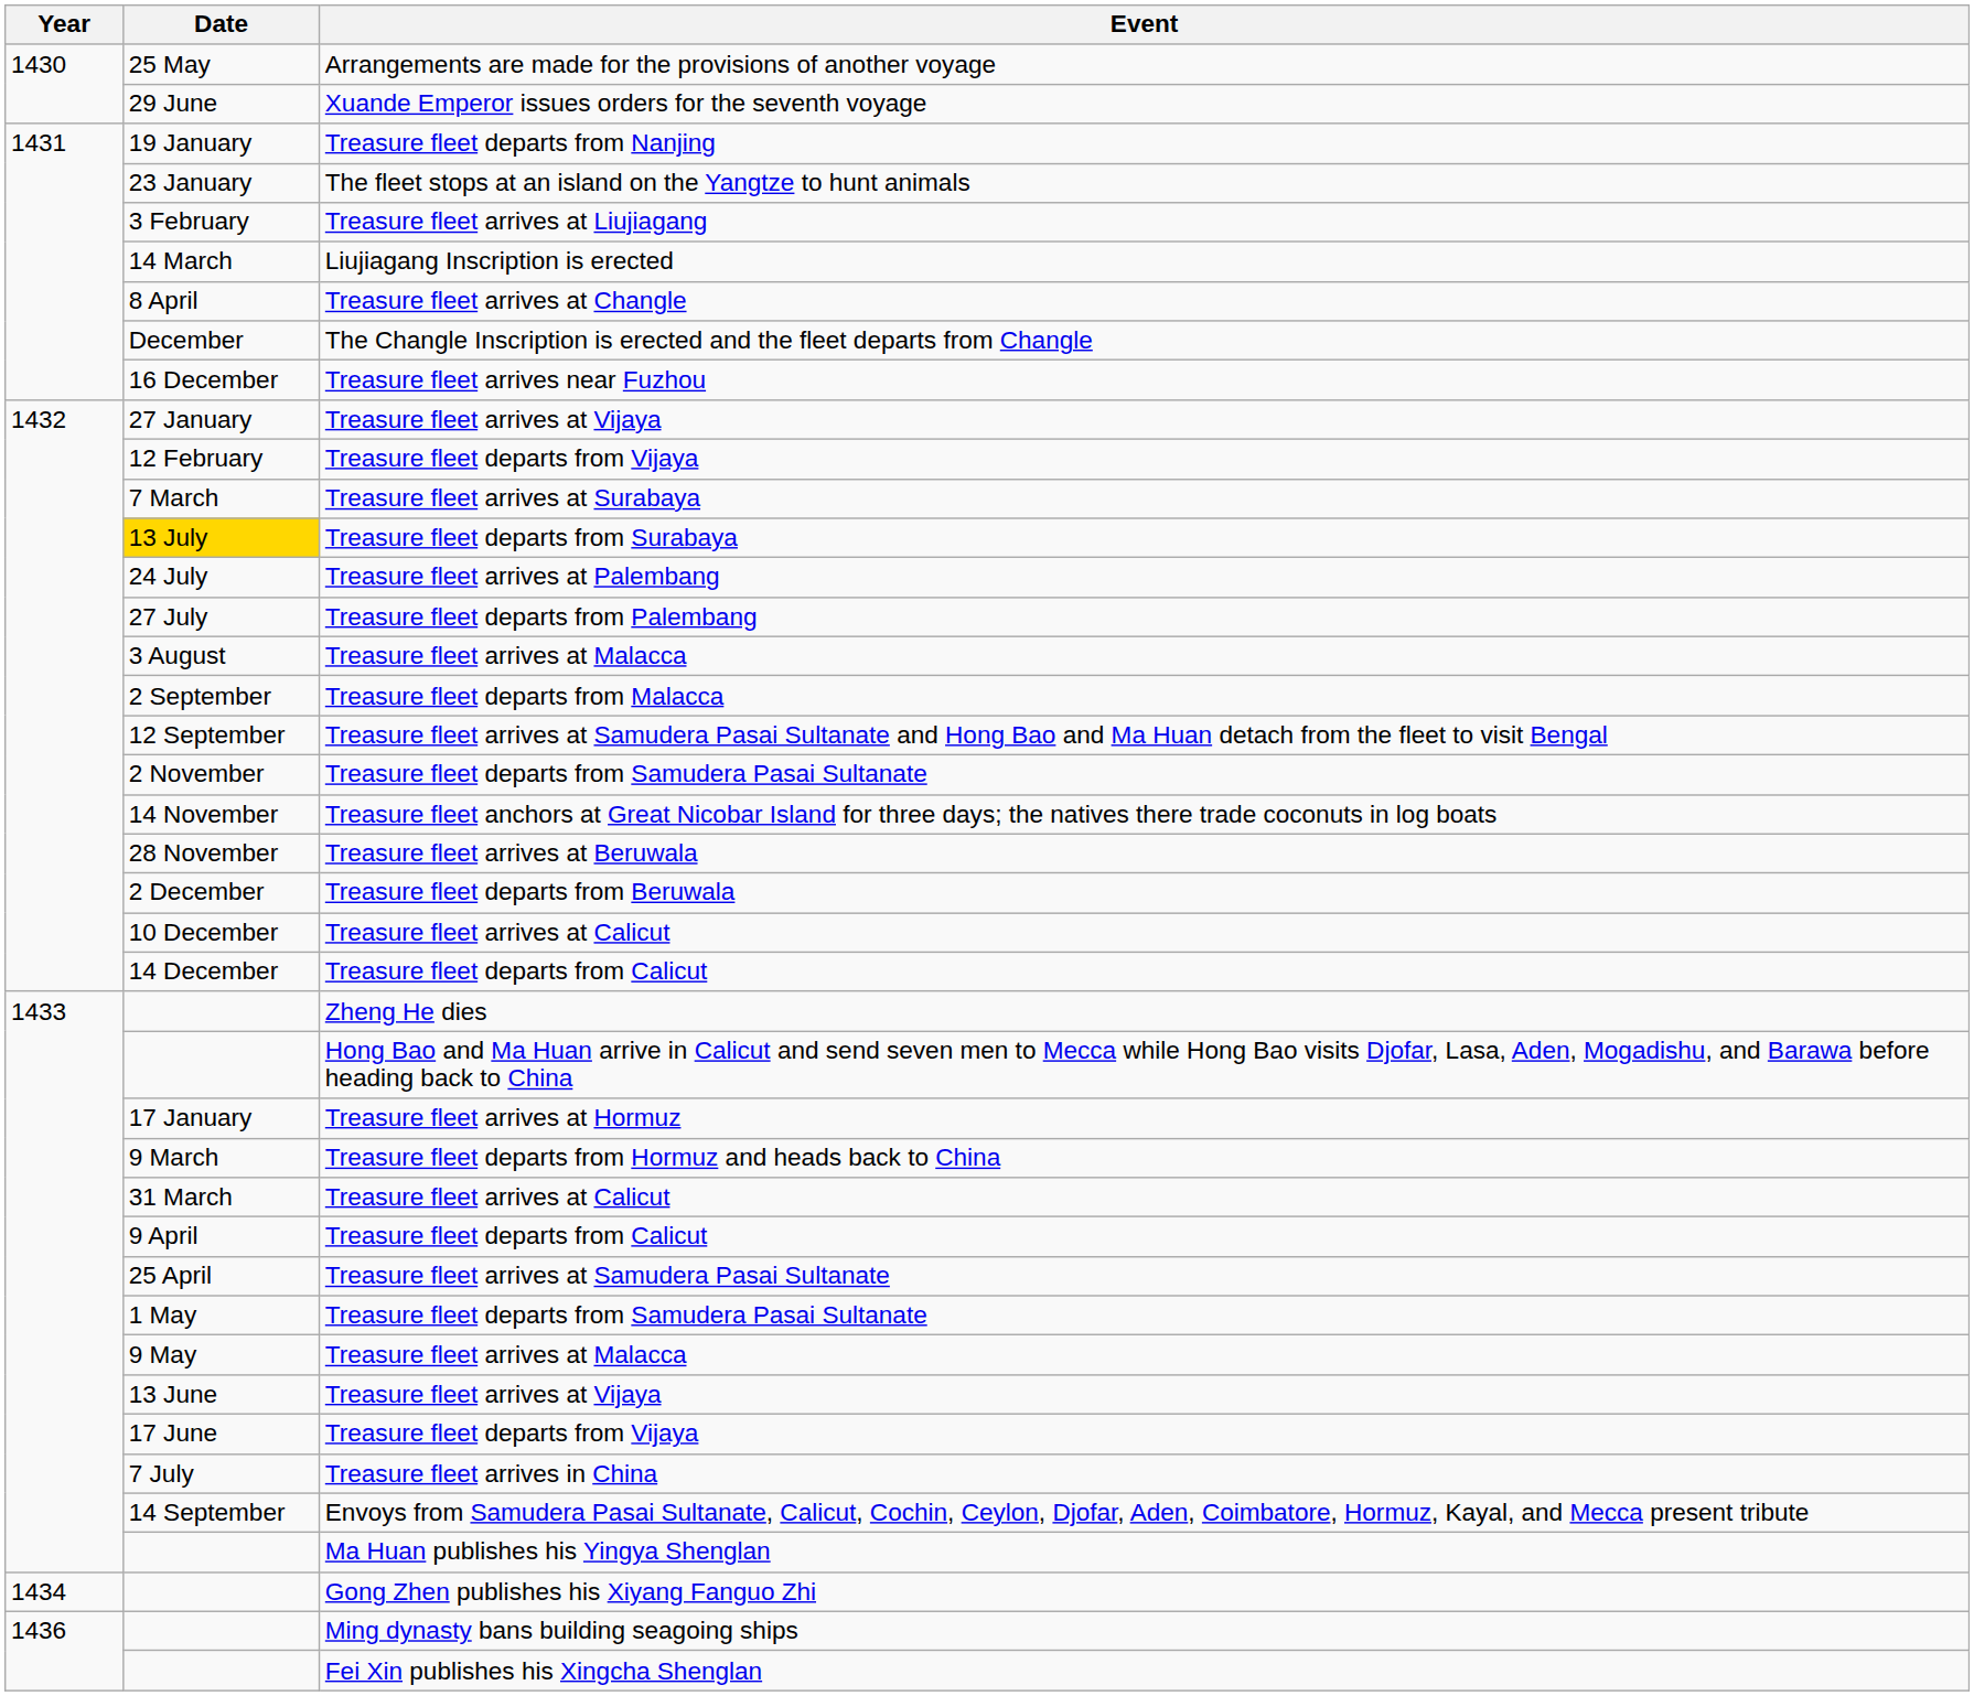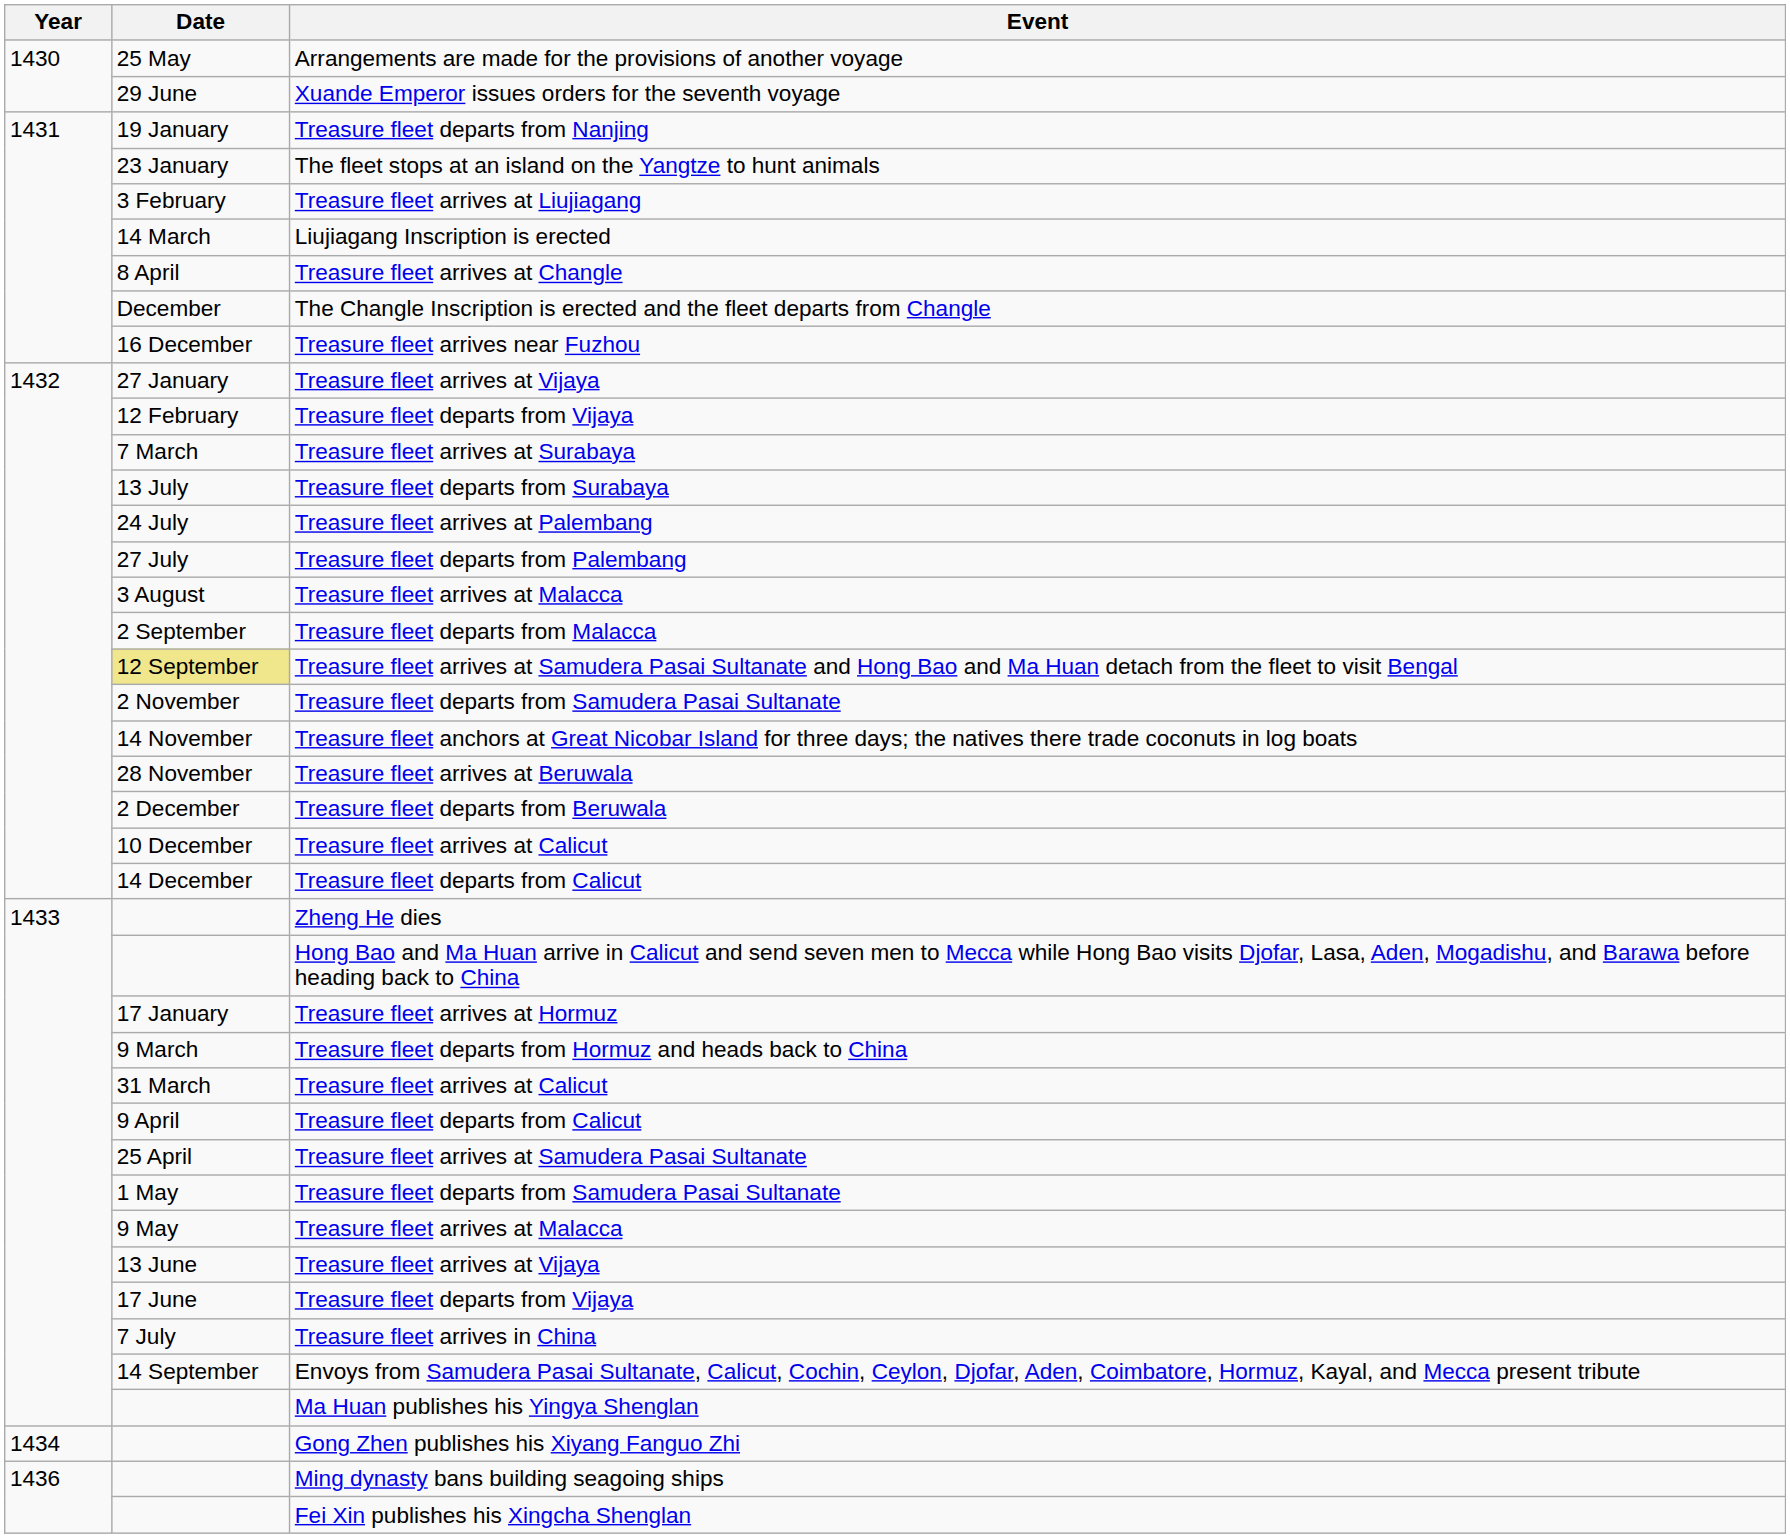13 July | Date: gold background -> no background
12 September | Date: no background -> khaki background
